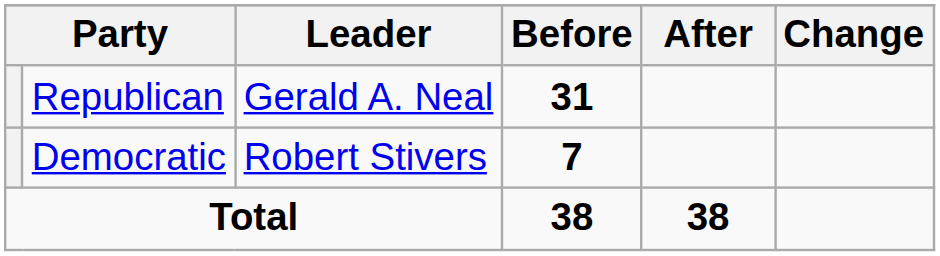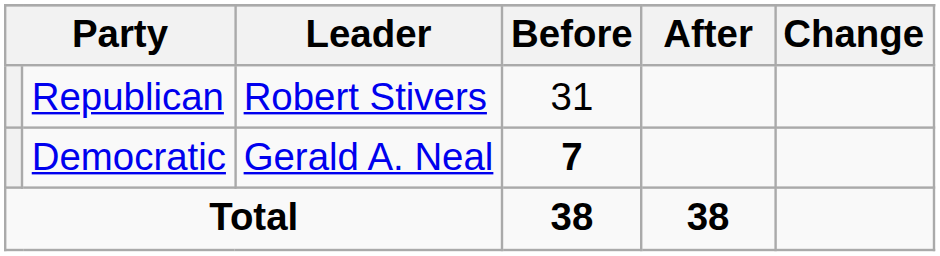Republican | Leader: Gerald A. Neal -> Robert Stivers
Republican | Before: bold -> normal
Democratic | Leader: Robert Stivers -> Gerald A. Neal
